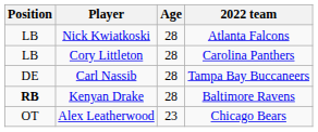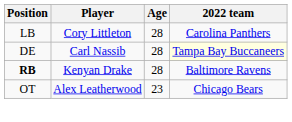- row: LB | Nick Kwiatkoski | 28 | Atlanta Falcons
Carl Nassib | 2022 team: no background -> lightyellow background
